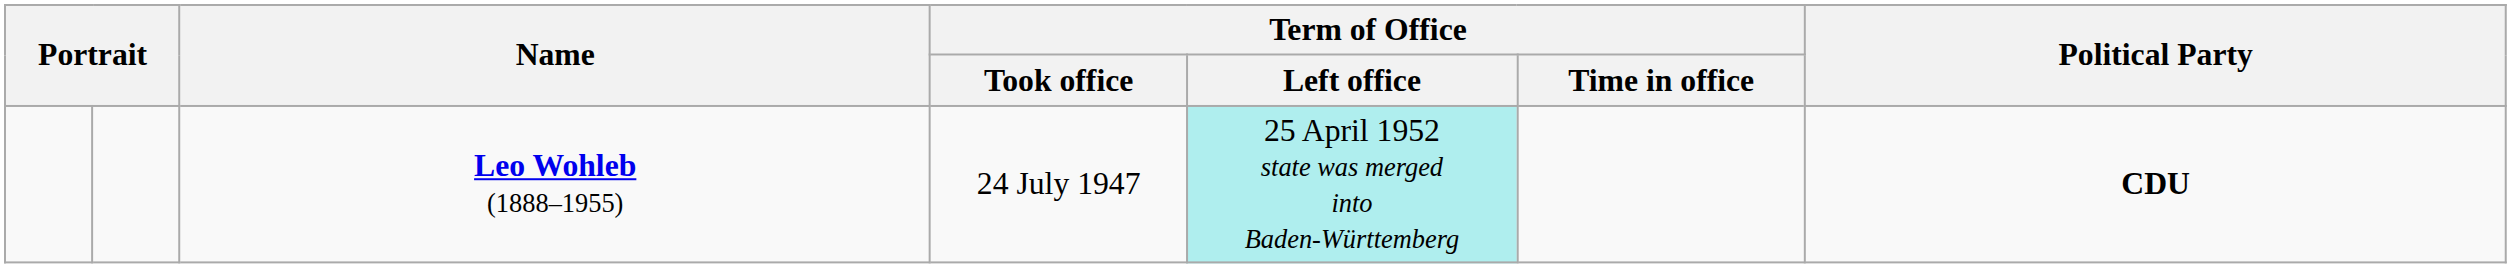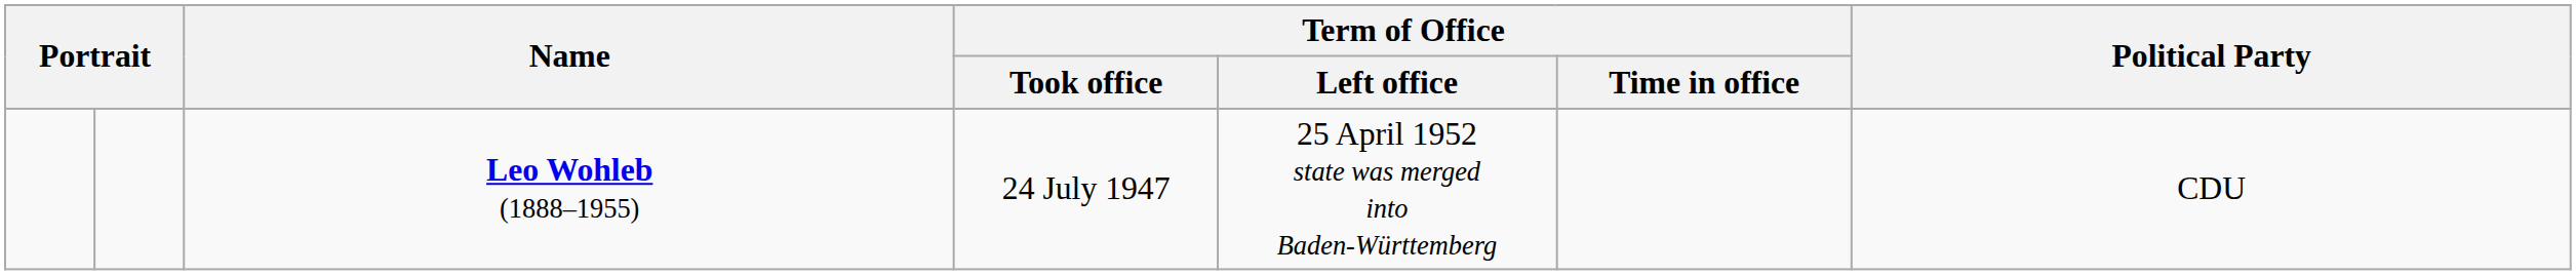Leo Wohleb (1888–1955) | Term of Office / Left office: paleturquoise background -> no background
Leo Wohleb (1888–1955) | Political Party: bold -> normal
